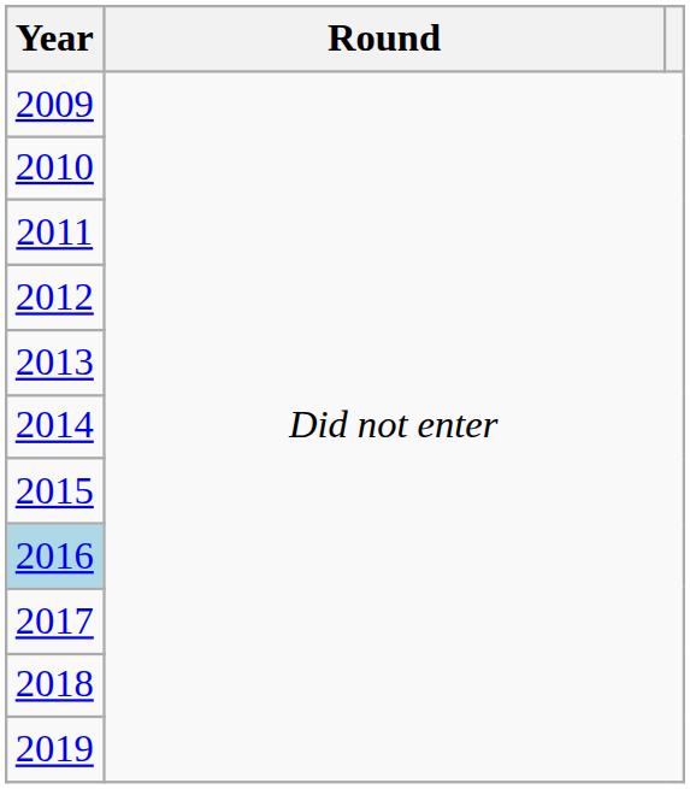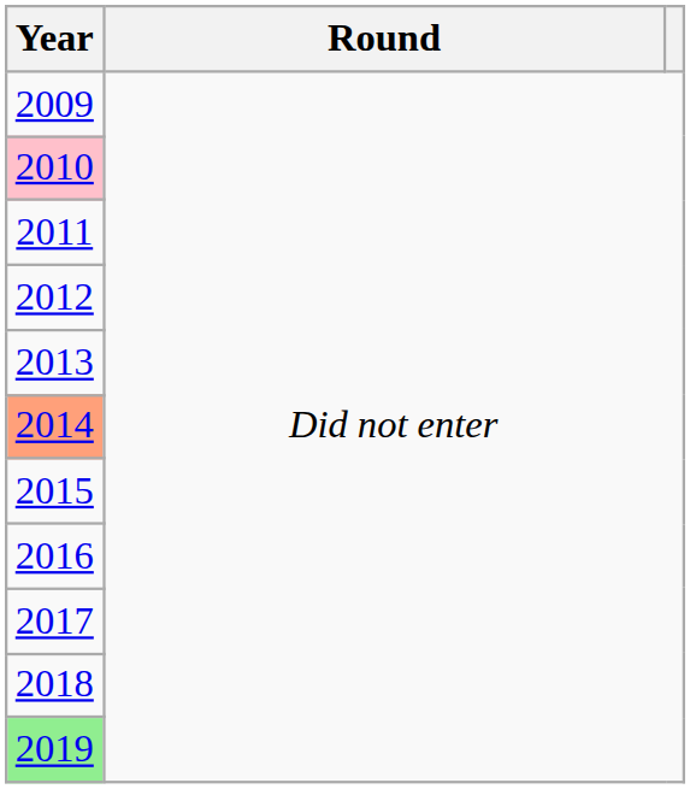2010 | Year: no background -> pink background
2014 | Year: no background -> lightsalmon background
2016 | Year: lightblue background -> no background
2019 | Year: no background -> lightgreen background
